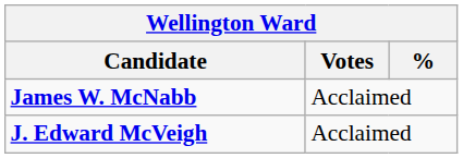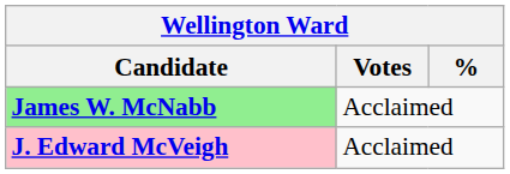James W. McNabb | Candidate: no background -> lightgreen background
J. Edward McVeigh | Candidate: no background -> pink background
